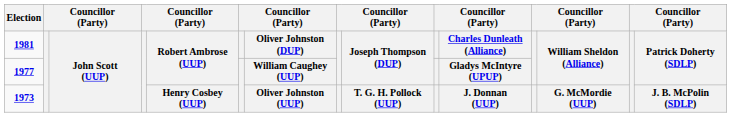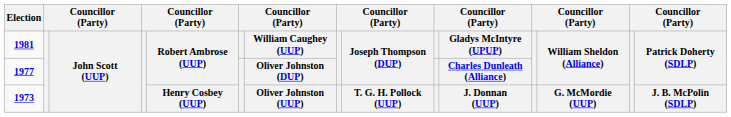1981 | column 7: Oliver Johnston (DUP) -> William Caughey (UUP)
1981 | column 11: Charles Dunleath (Alliance) -> Gladys McIntyre (UPUP)
1977 | column 7: William Caughey (UUP) -> Oliver Johnston (DUP)
1977 | column 11: Gladys McIntyre (UPUP) -> Charles Dunleath (Alliance)
